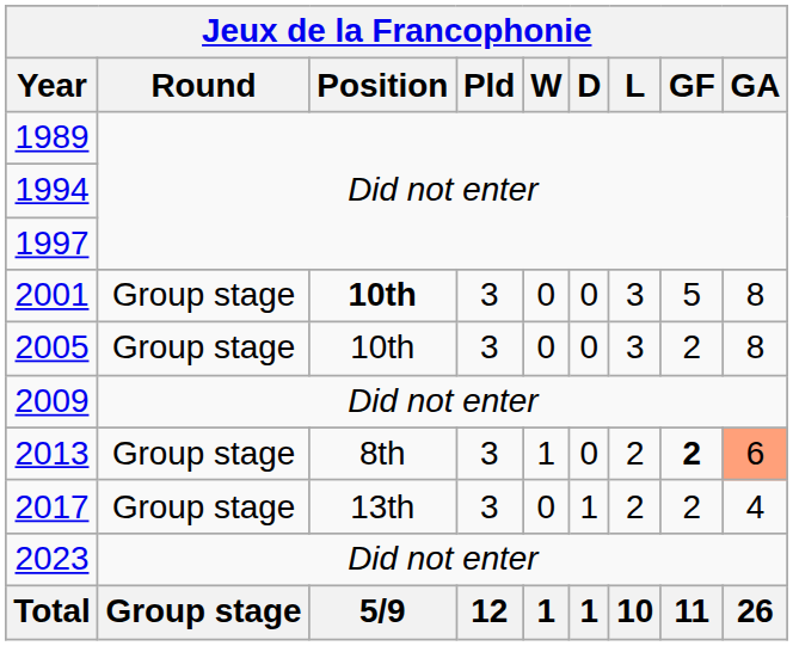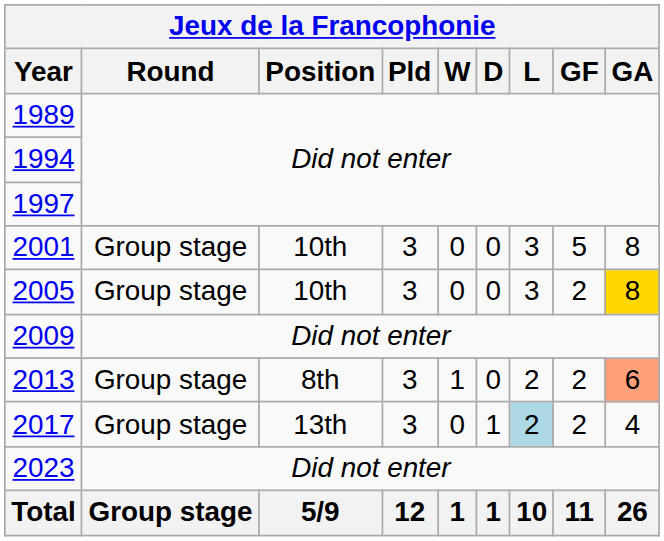2001 | Position: bold -> normal
2005 | GA: no background -> gold background
2013 | GF: bold -> normal
2017 | L: no background -> lightblue background
